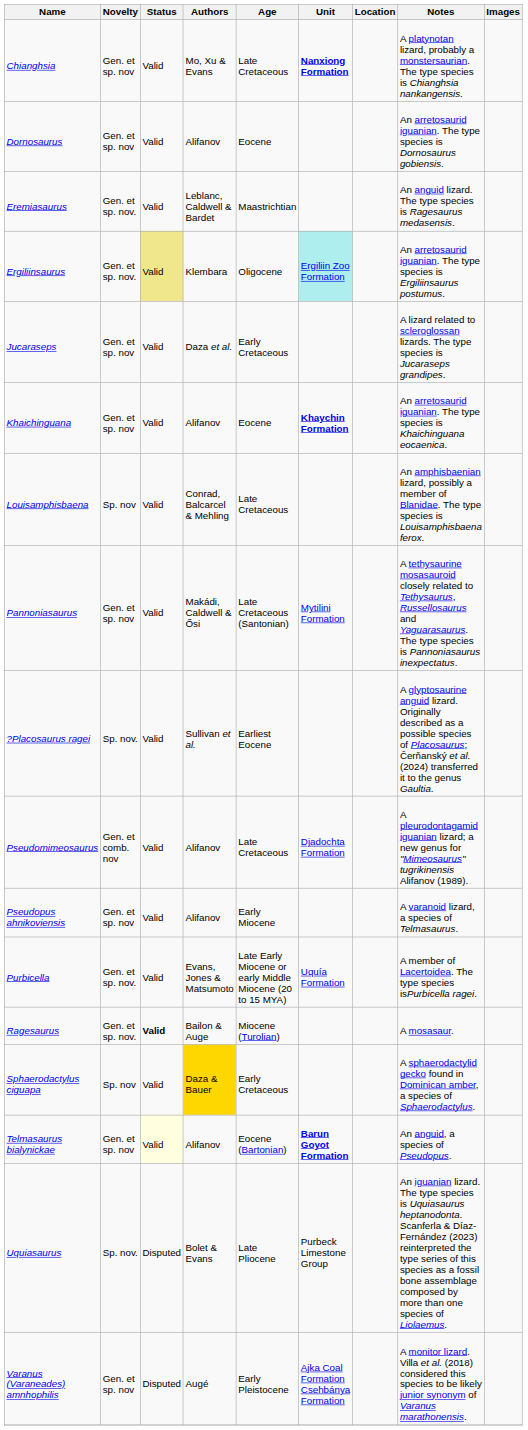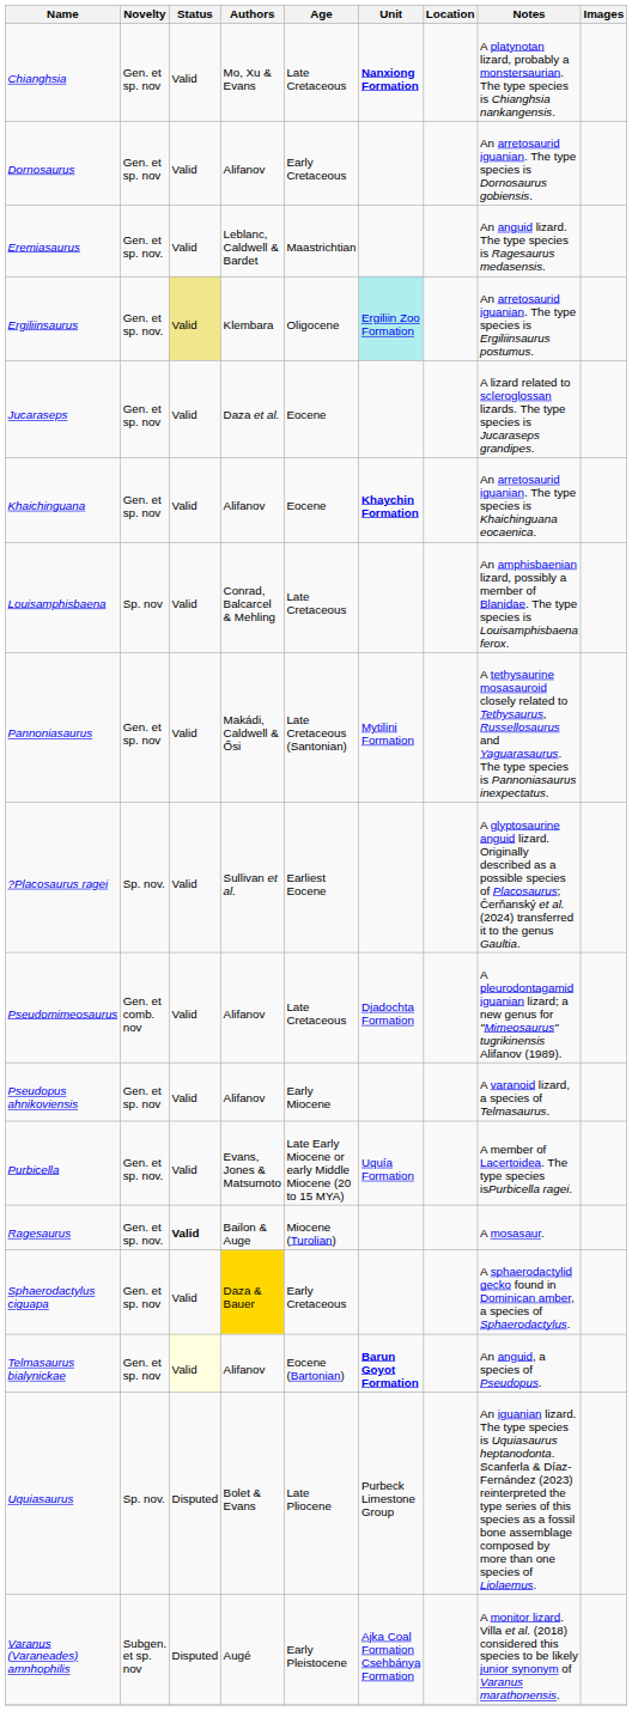Dornosaurus | Age: Eocene -> Early Cretaceous
Jucaraseps | Age: Early Cretaceous -> Eocene
Sphaerodactylus ciguapa | Novelty: Sp. nov -> Gen. et sp. nov
Varanus (Varaneades) amnhophilis | Novelty: Gen. et sp. nov -> Subgen. et sp. nov
